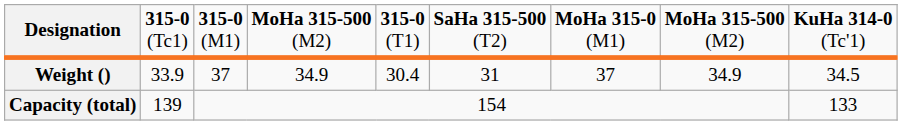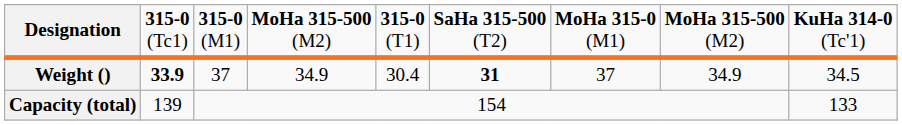Weight () | column 2: normal -> bold
Weight () | column 6: normal -> bold
